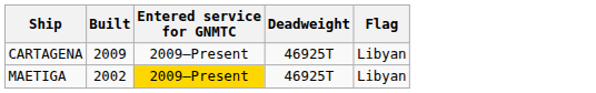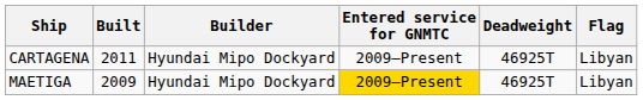+ column: Builder | Hyundai Mipo Dockyard | Hyundai Mipo Dockyard
CARTAGENA | Built: 2009 -> 2011
MAETIGA | Built: 2002 -> 2009
